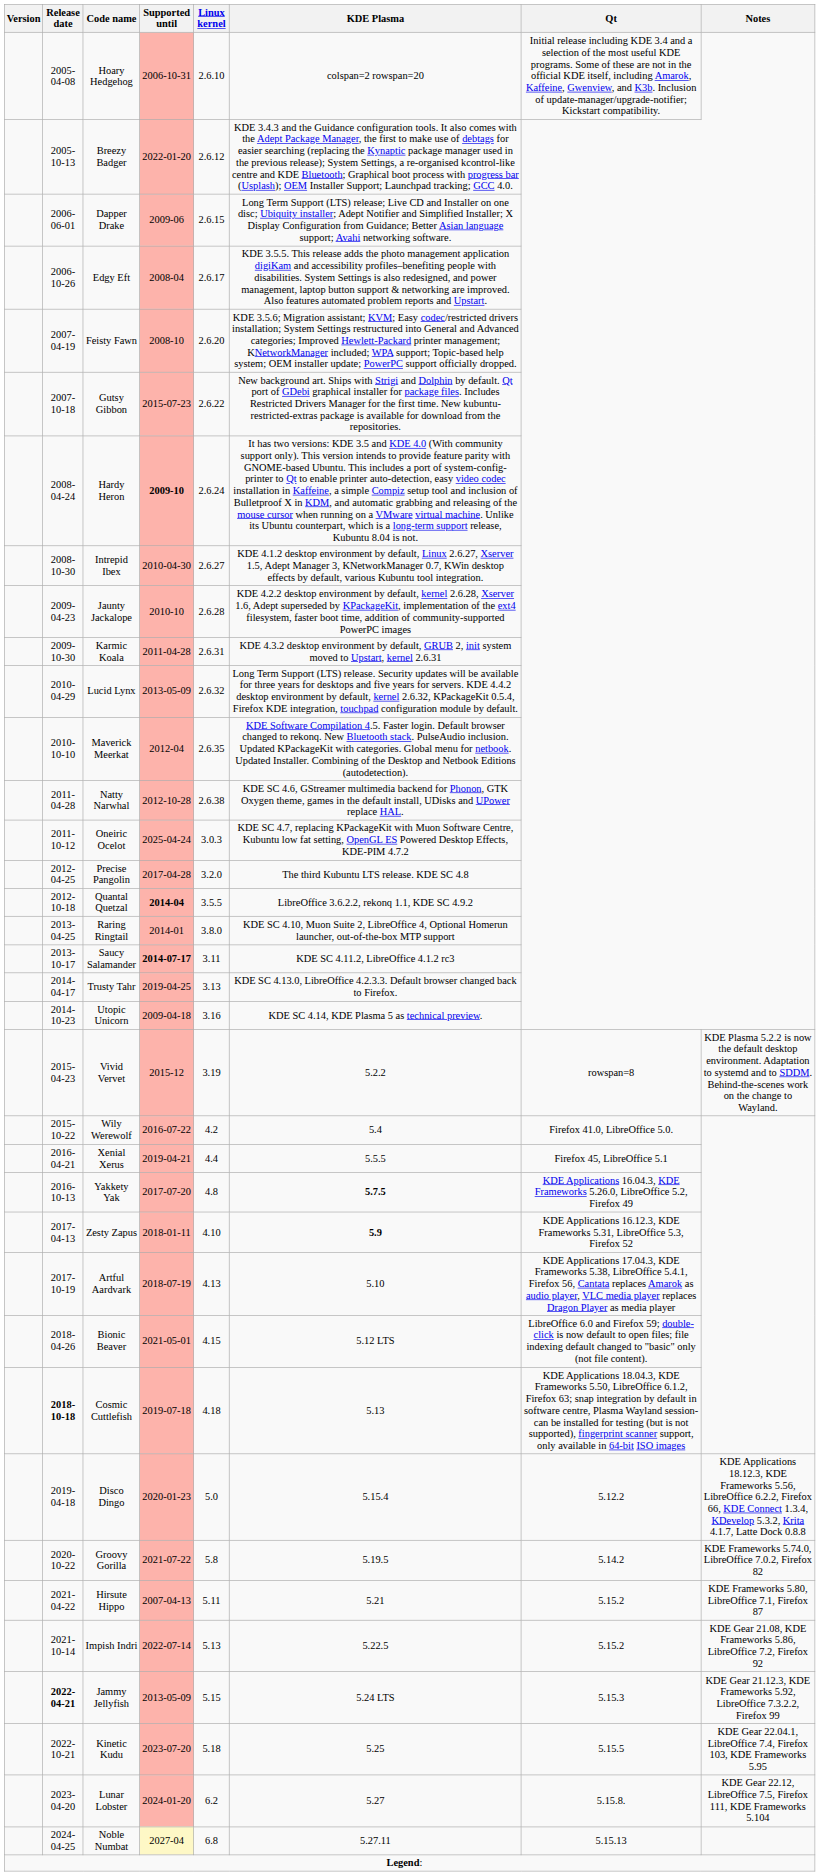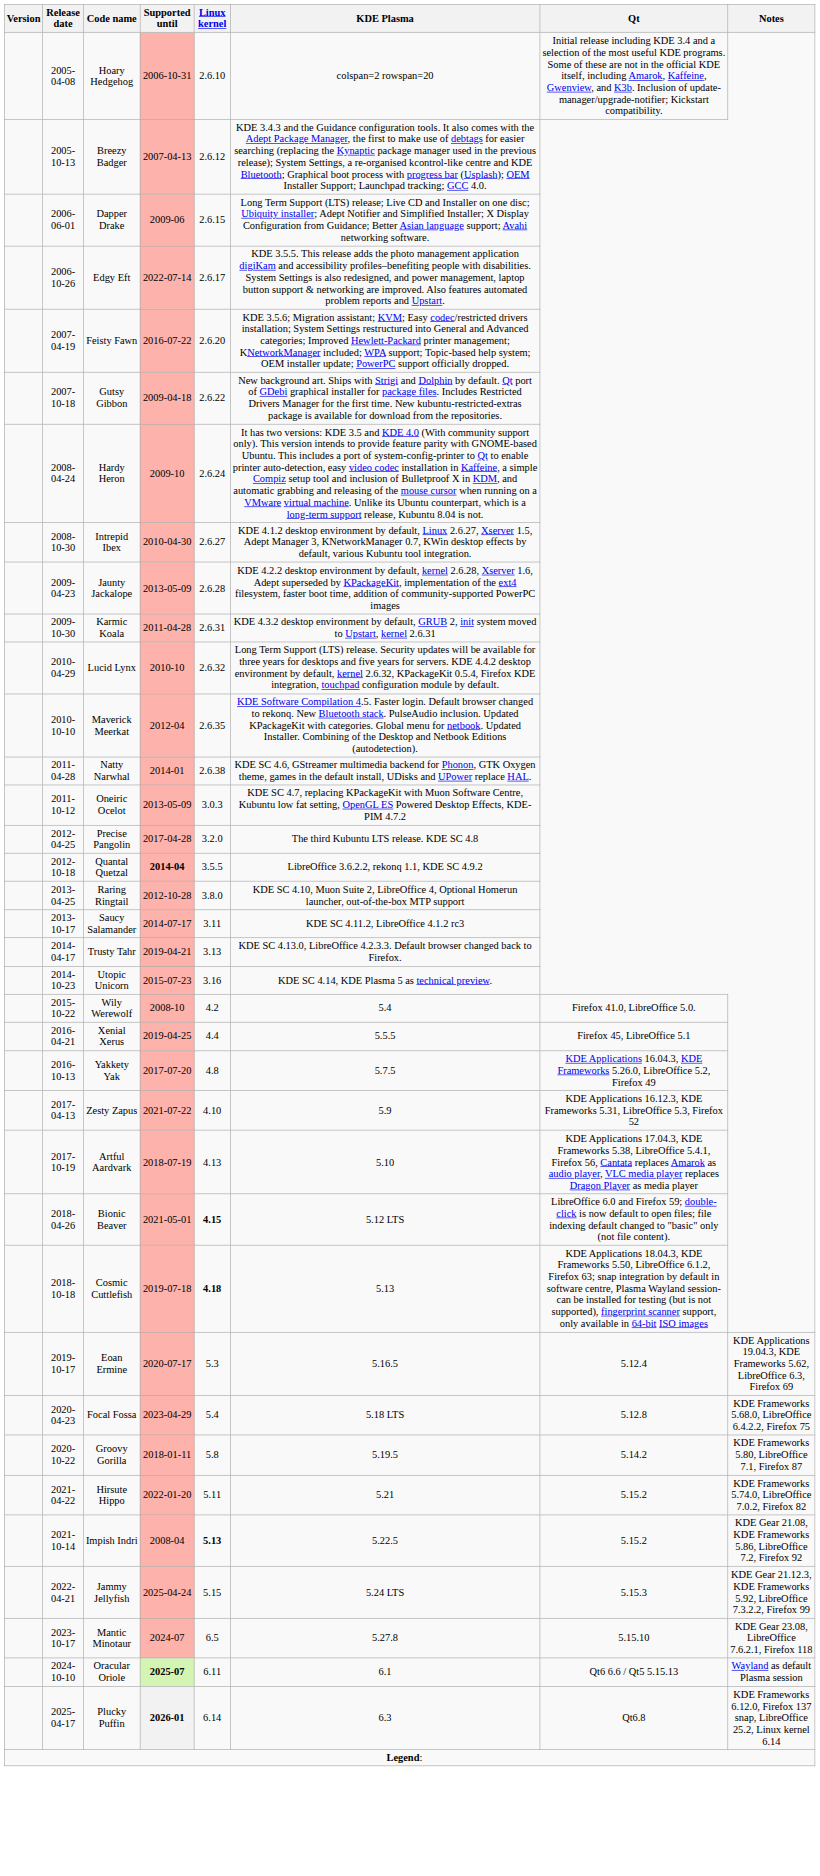Breezy Badger | Supported until: 2022-01-20 -> 2007-04-13
Edgy Eft | Supported until: 2008-04 -> 2022-07-14
Feisty Fawn | Supported until: 2008-10 -> 2016-07-22
Gutsy Gibbon | Supported until: 2015-07-23 -> 2009-04-18
Hardy Heron | Supported until: bold -> normal
Jaunty Jackalope | Supported until: 2010-10 -> 2013-05-09
Lucid Lynx | Supported until: 2013-05-09 -> 2010-10
Natty Narwhal | Supported until: 2012-10-28 -> 2014-01
Oneiric Ocelot | Supported until: 2025-04-24 -> 2013-05-09
Raring Ringtail | Supported until: 2014-01 -> 2012-10-28
Saucy Salamander | Supported until: bold -> normal
Trusty Tahr | Supported until: 2019-04-25 -> 2019-04-21
Utopic Unicorn | Supported until: 2009-04-18 -> 2015-07-23
- row: 2015-04-23 | Vivid Vervet | 2015-12 | 3.19 | 5.2.2 | rowspan=8 | KDE Plasma 5.2.2 is now the default desktop environment. Adaptation to systemd and to SDDM. Behind-the-scenes work on the change to Wayland.
Wily Werewolf | Supported until: 2016-07-22 -> 2008-10
Xenial Xerus | Supported until: 2019-04-21 -> 2019-04-25
Yakkety Yak | KDE Plasma: bold -> normal
Zesty Zapus | Supported until: 2018-01-11 -> 2021-07-22
Zesty Zapus | KDE Plasma: bold -> normal
Bionic Beaver | Linux kernel: normal -> bold
Cosmic Cuttlefish | Release date: bold -> normal
Cosmic Cuttlefish | Linux kernel: normal -> bold
- row: 2019-04-18 | Disco Dingo | 2020-01-23 | 5.0 | 5.15.4 | 5.12.2 | KDE Applications 18.12.3, KDE Frameworks 5.56, LibreOffice 6.2.2, Firefox 66, KDE Connect 1.3.4, KDevelop 5.3.2, Krita 4.1.7, Latte Dock 0.8.8
+ row: 2019-10-17 | Eoan Ermine | 2020-07-17 | 5.3 | 5.16.5 | 5.12.4 | KDE Applications 19.04.3, KDE Frameworks 5.62, LibreOffice 6.3, Firefox 69
+ row: 2020-04-23 | Focal Fossa | 2023-04-29 | 5.4 | 5.18 LTS | 5.12.8 | KDE Frameworks 5.68.0, LibreOffice 6.4.2.2, Firefox 75
Groovy Gorilla | Supported until: 2021-07-22 -> 2018-01-11
Groovy Gorilla | Notes: KDE Frameworks 5.74.0, LibreOffice 7.0.2, Firefox 82 -> KDE Frameworks 5.80, LibreOffice 7.1, Firefox 87
Hirsute Hippo | Supported until: 2007-04-13 -> 2022-01-20
Hirsute Hippo | Notes: KDE Frameworks 5.80, LibreOffice 7.1, Firefox 87 -> KDE Frameworks 5.74.0, LibreOffice 7.0.2, Firefox 82
Impish Indri | Supported until: 2022-07-14 -> 2008-04
Impish Indri | Linux kernel: normal -> bold
Jammy Jellyfish | Release date: bold -> normal
Jammy Jellyfish | Supported until: 2013-05-09 -> 2025-04-24
- row: 2022-10-21 | Kinetic Kudu | 2023-07-20 | 5.18 | 5.25 | 5.15.5 | KDE Gear 22.04.1, LibreOffice 7.4, Firefox 103, KDE Frameworks 5.95
- row: 2023-04-20 | Lunar Lobster | 2024-01-20 | 6.2 | 5.27 | 5.15.8. | KDE Gear 22.12, LibreOffice 7.5, Firefox 111, KDE Frameworks 5.104
+ row: 2023-10-17 | Mantic Minotaur | 2024-07 | 6.5 | 5.27.8 | 5.15.10 | KDE Gear 23.08, LibreOffice 7.6.2.1, Firefox 118
- row: 2024-04-25 | Noble Numbat | 2027-04 | 6.8 | 5.27.11 | 5.15.13
+ row: 2024-10-10 | Oracular Oriole | 2025-07 | 6.11 | 6.1 | Qt6 6.6 / Qt5 5.15.13 | Wayland as default Plasma session
+ row: 2025-04-17 | Plucky Puffin | 2026-01 | 6.14 | 6.3 | Qt6.8 | KDE Frameworks 6.12.0, Firefox 137 snap, LibreOffice 25.2, Linux kernel 6.14
